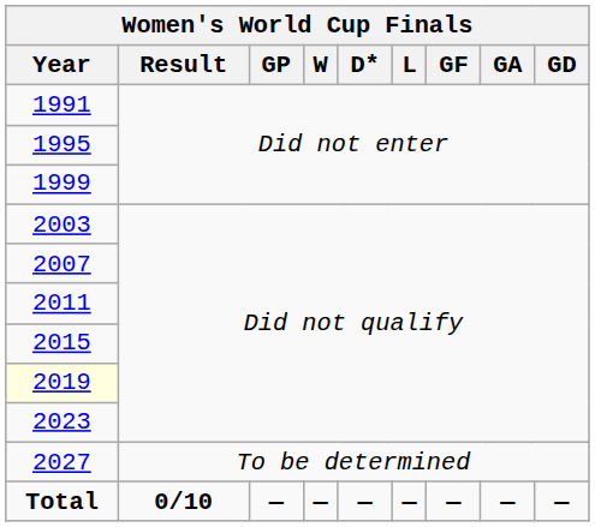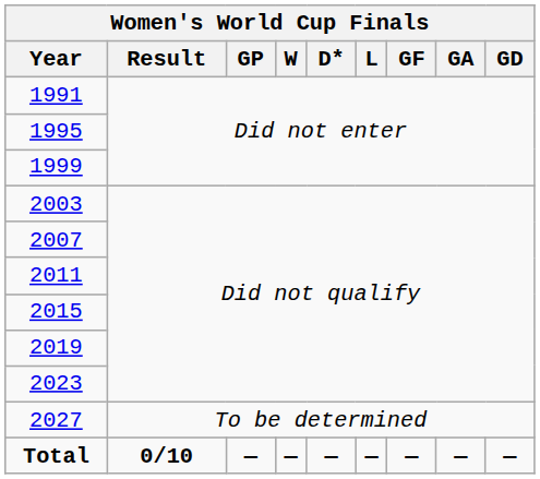2019 | Year: lightyellow background -> no background
